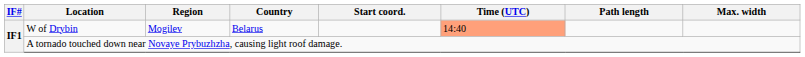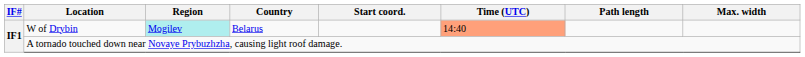W of Drybin | Region: no background -> paleturquoise background
